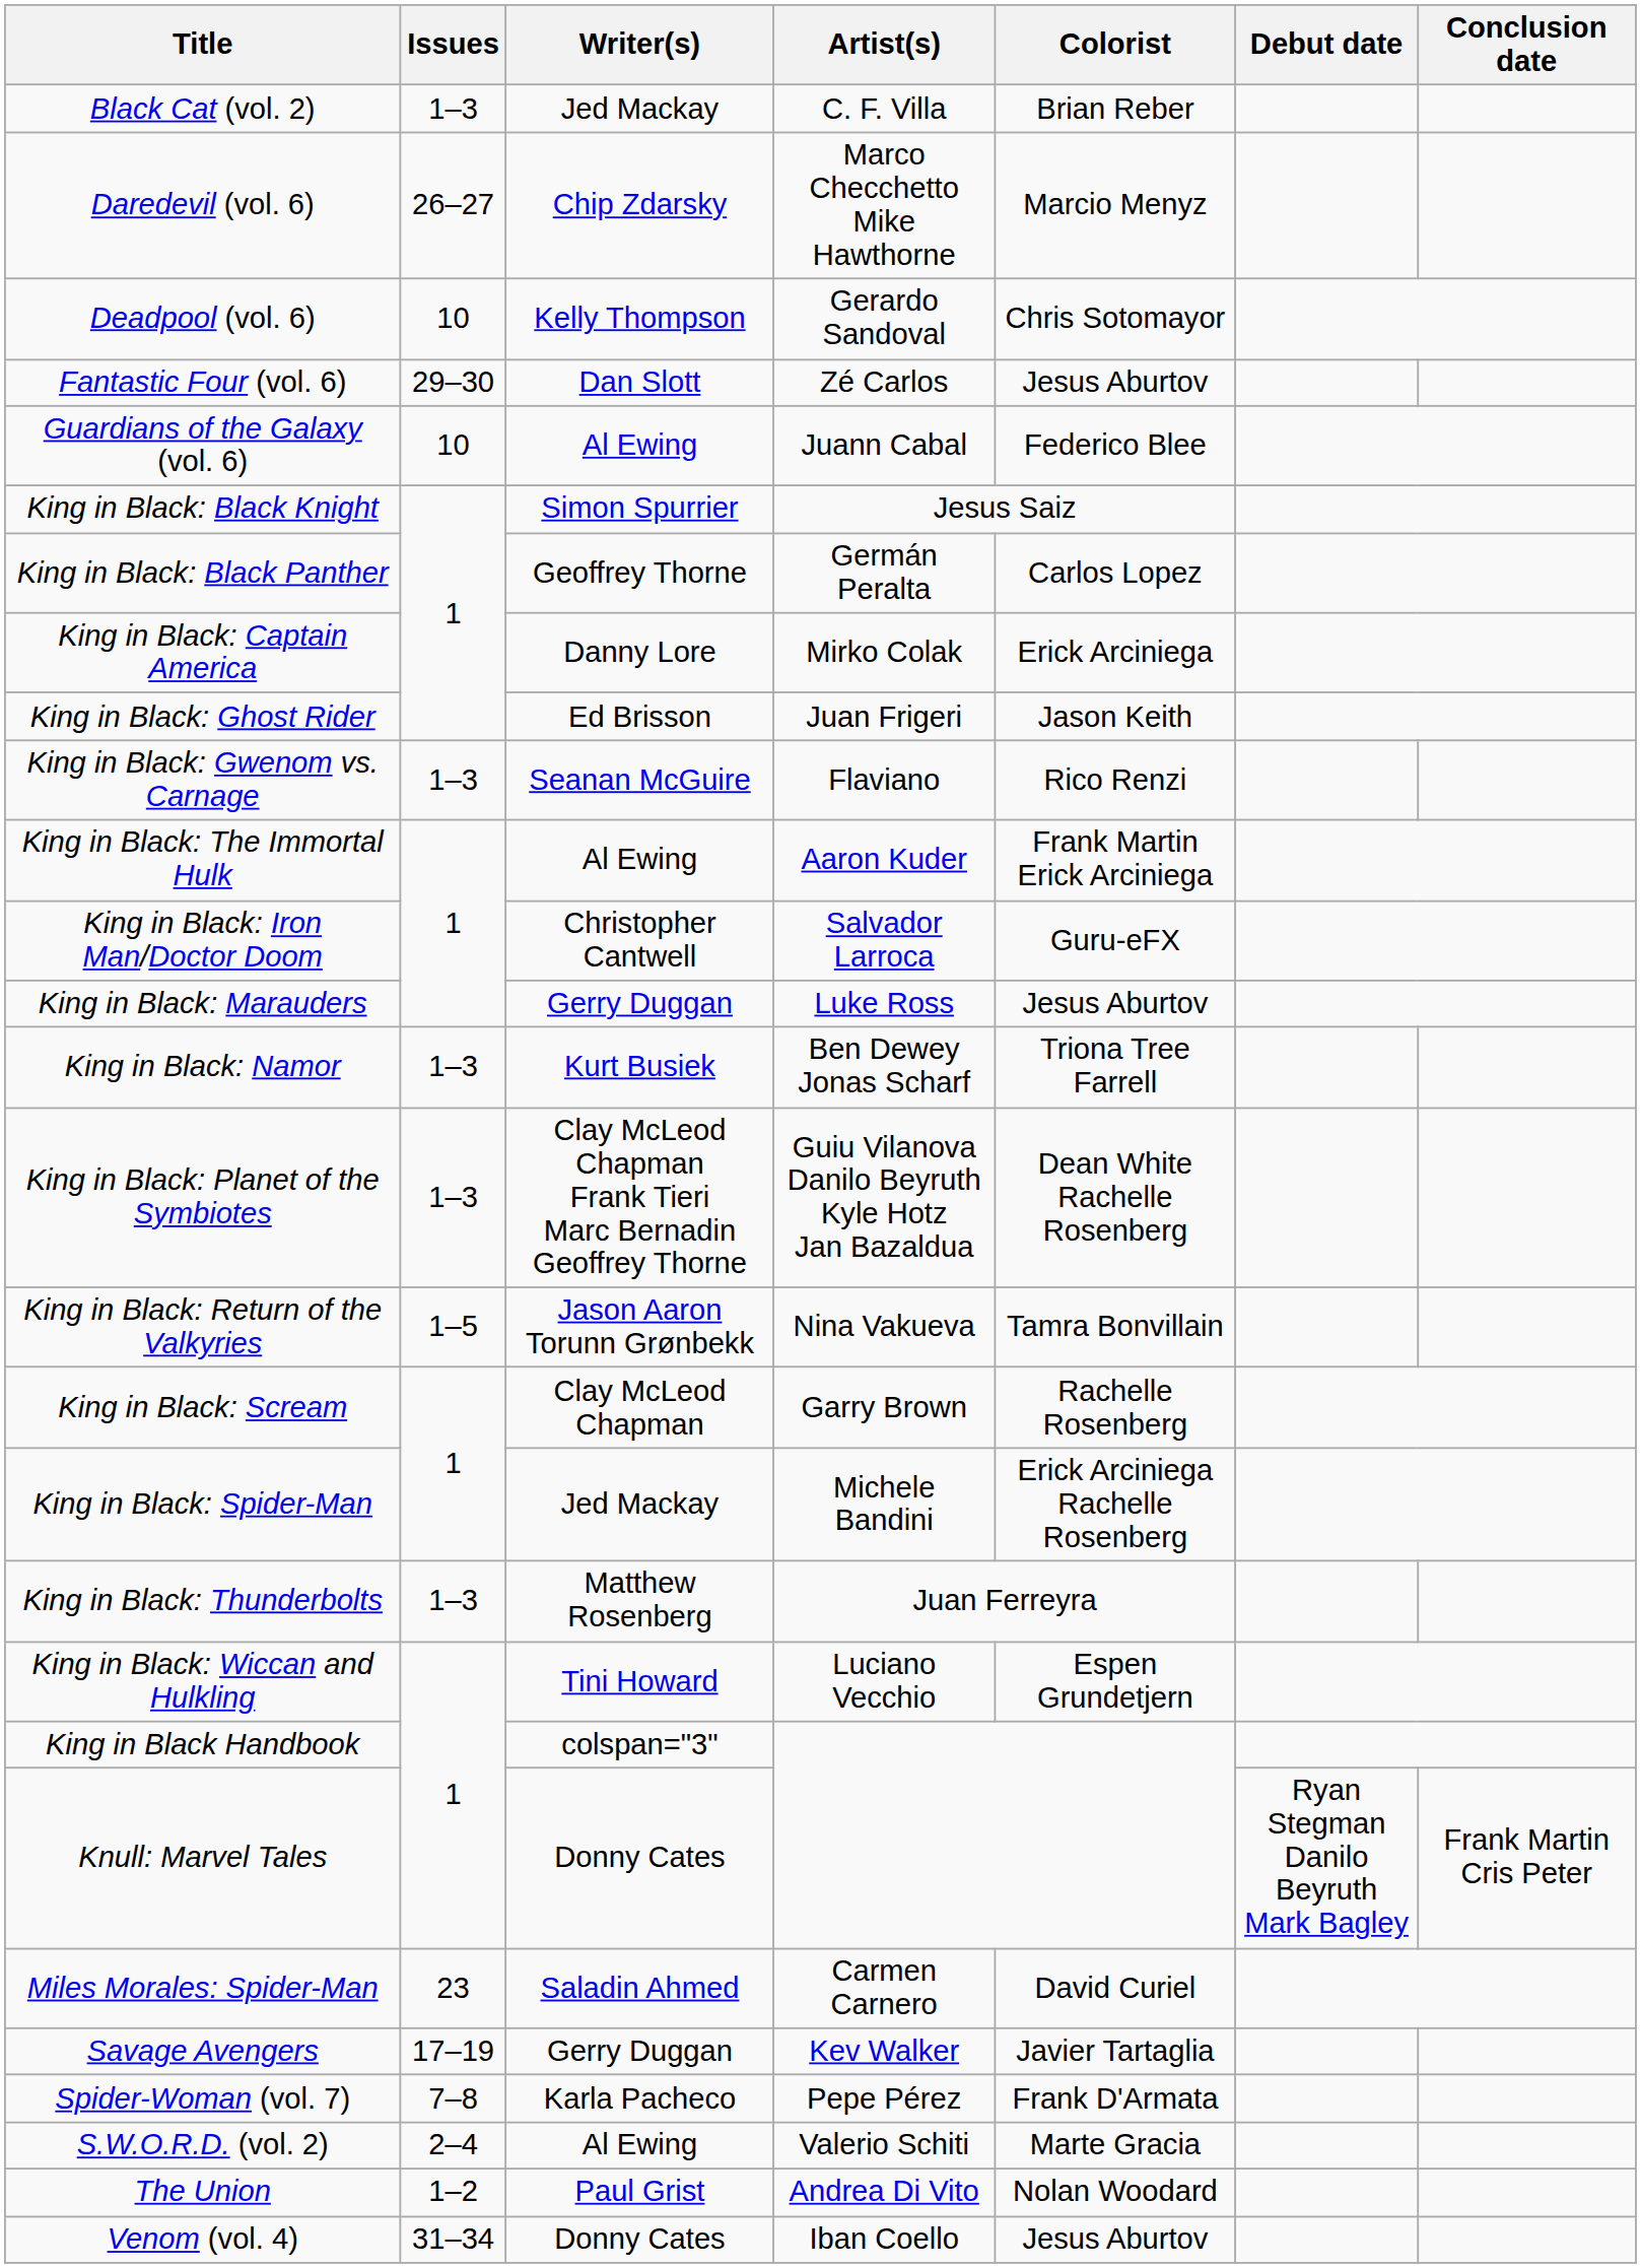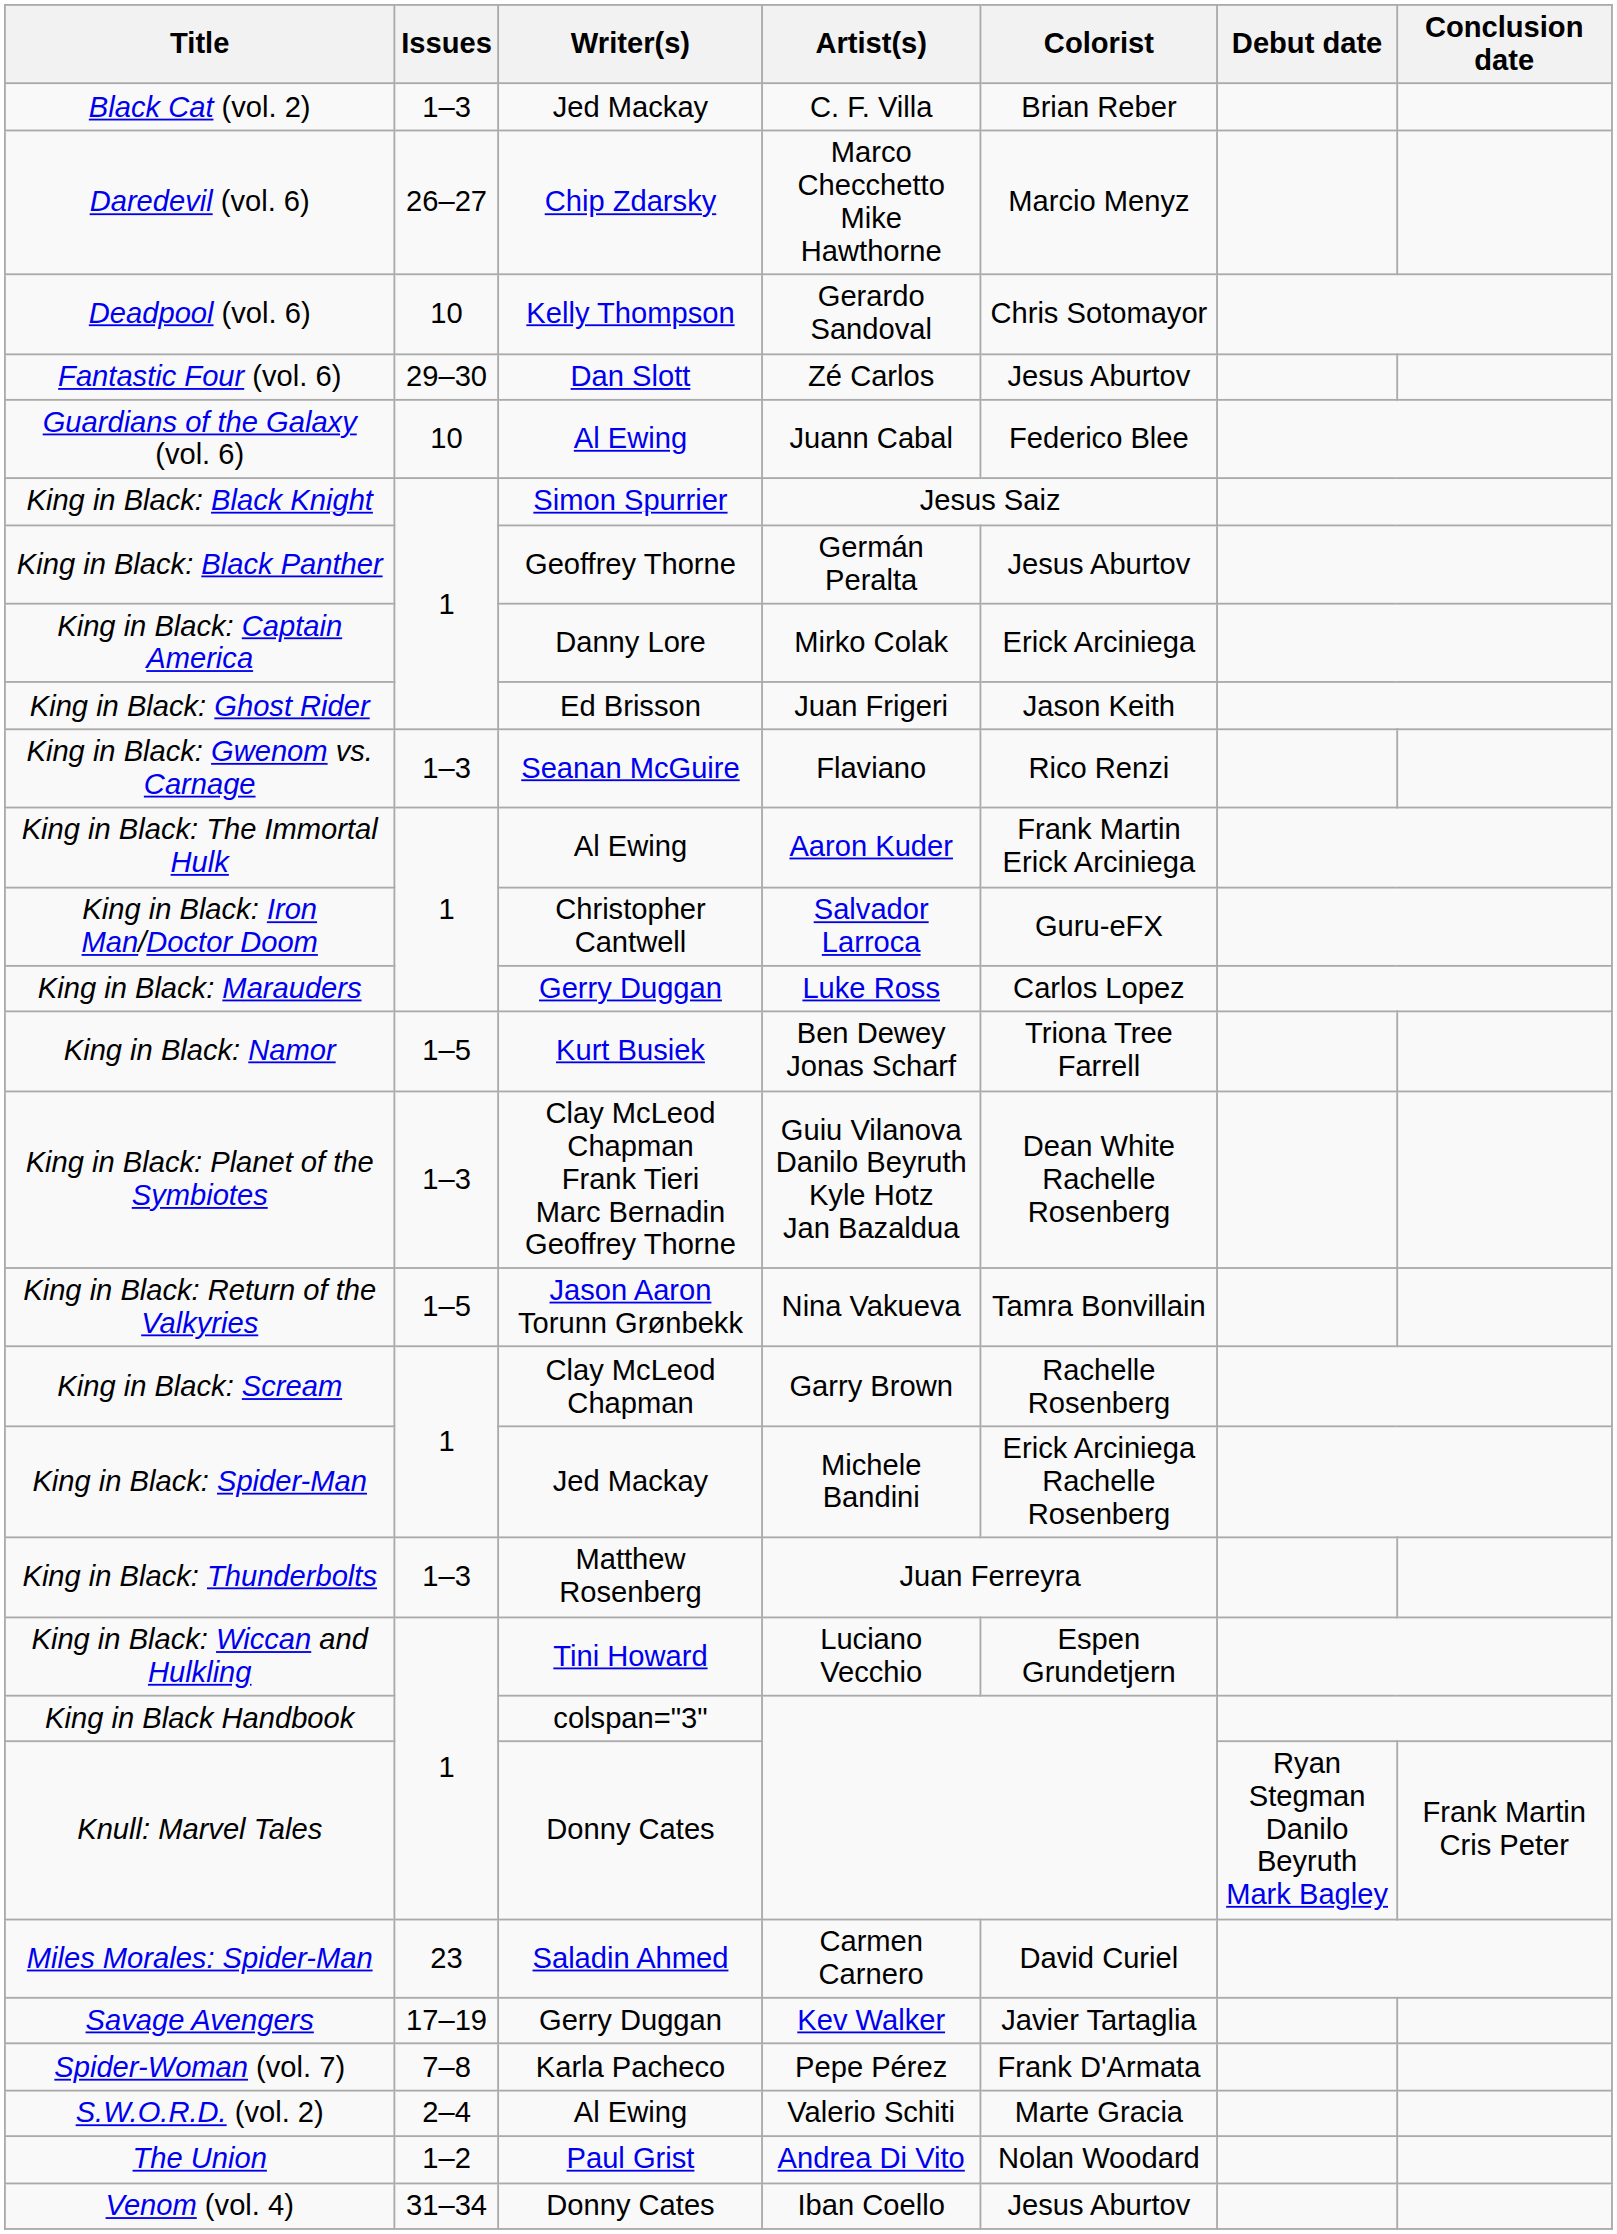King in Black: Black Panther | Colorist: Carlos Lopez -> Jesus Aburtov
King in Black: Marauders | Colorist: Jesus Aburtov -> Carlos Lopez
King in Black: Namor | Issues: 1–3 -> 1–5
